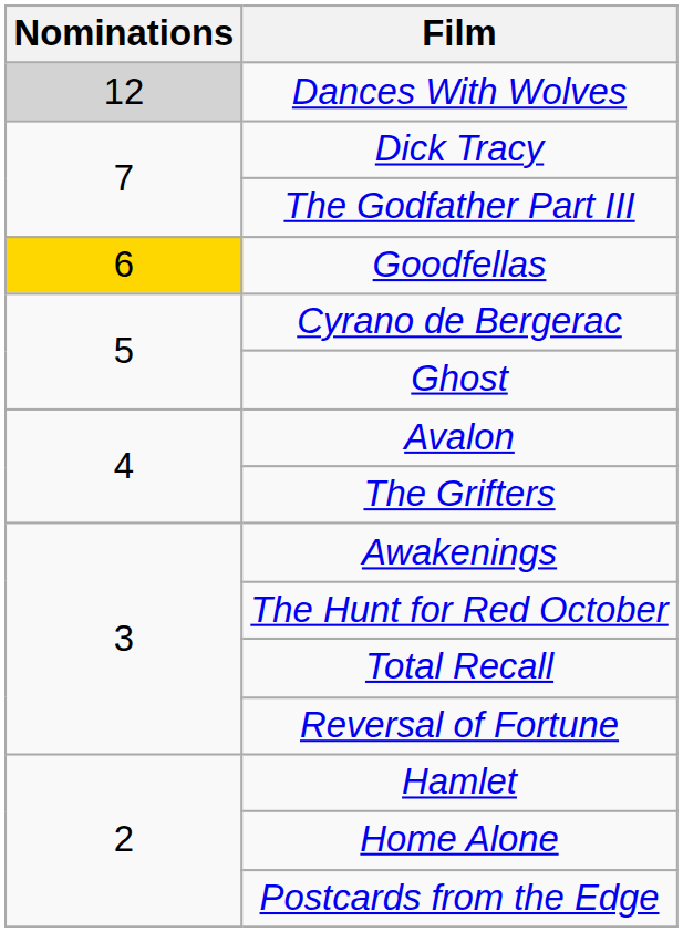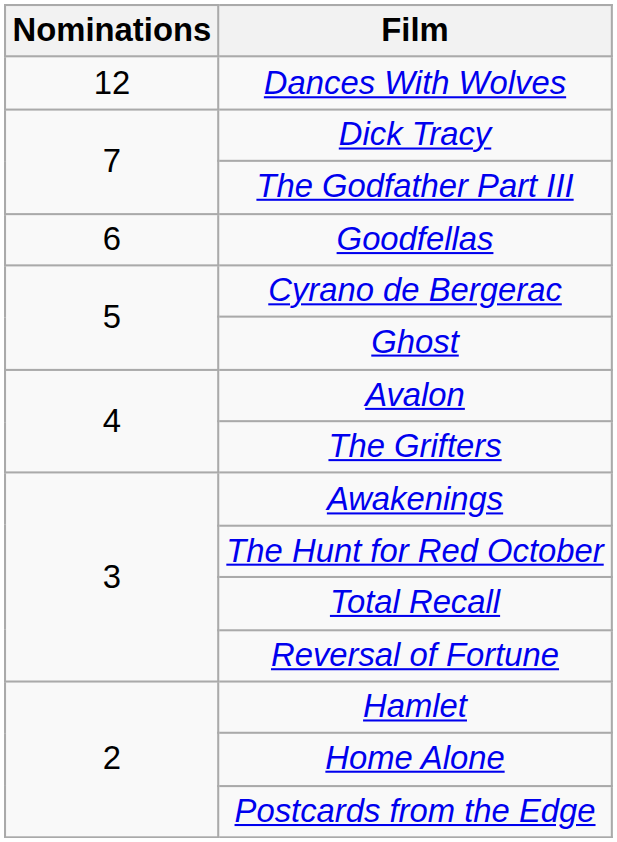Dances With Wolves | Nominations: lightgrey background -> no background
Goodfellas | Nominations: gold background -> no background
